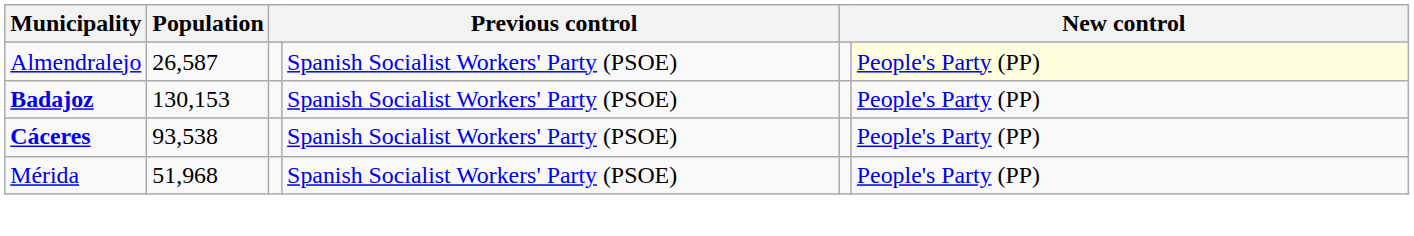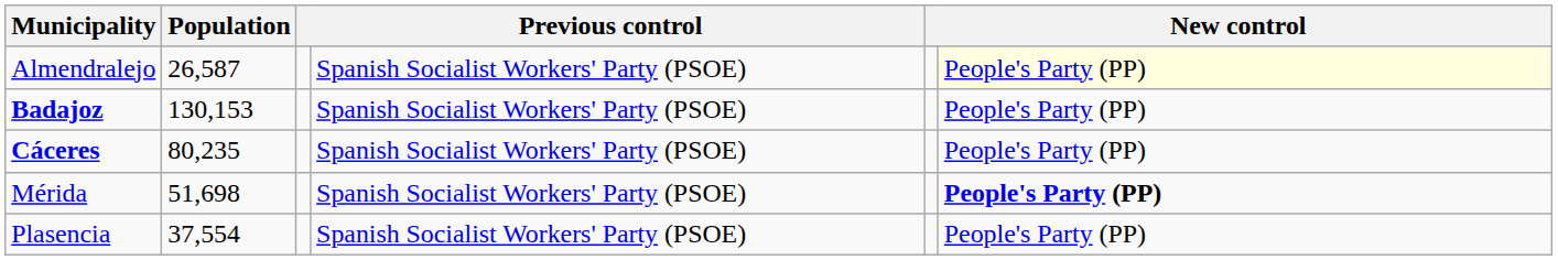Cáceres | Population: 93,538 -> 80,235
Mérida | Population: 51,968 -> 51,698
Mérida | column 6: normal -> bold
+ row: Plasencia | 37,554 | Spanish Socialist Workers' Party (PSOE) | People's Party (PP)
